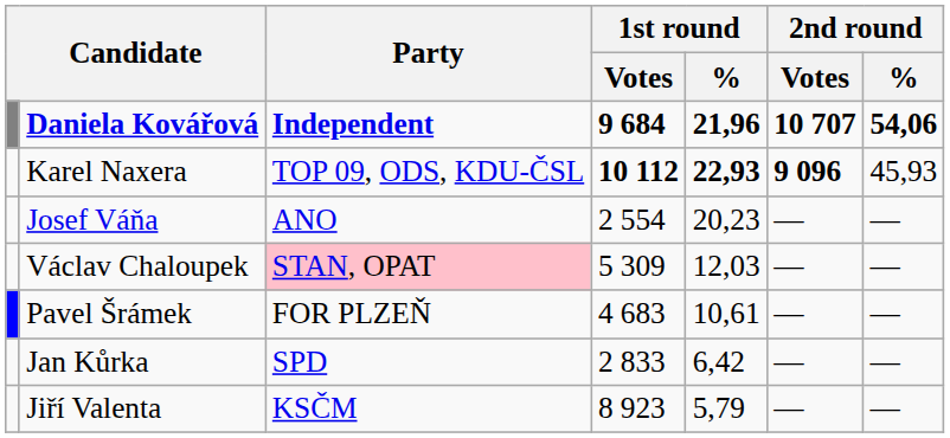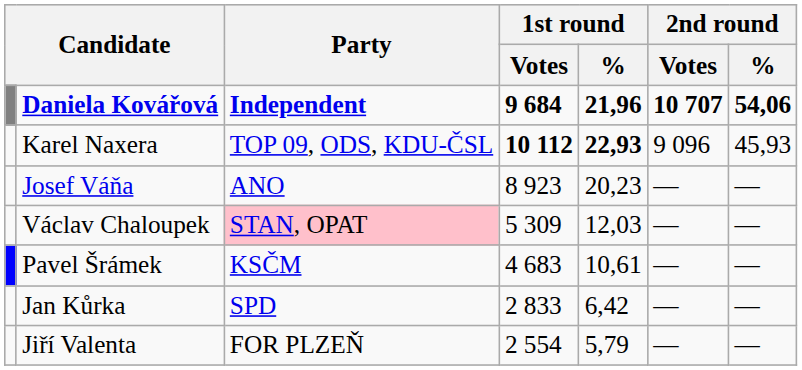Karel Naxera | 2nd round / Votes: bold -> normal
Josef Váňa | 1st round / Votes: 2 554 -> 8 923
Pavel Šrámek | Party: FOR PLZEŇ -> KSČM
Jiří Valenta | Party: KSČM -> FOR PLZEŇ
Jiří Valenta | 1st round / Votes: 8 923 -> 2 554
